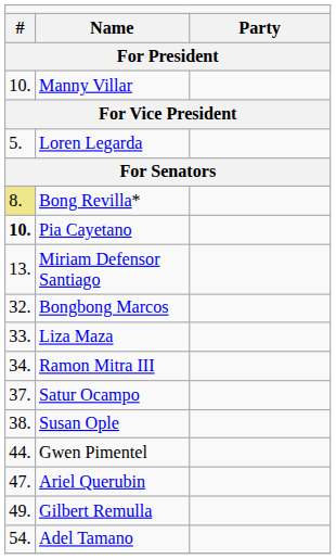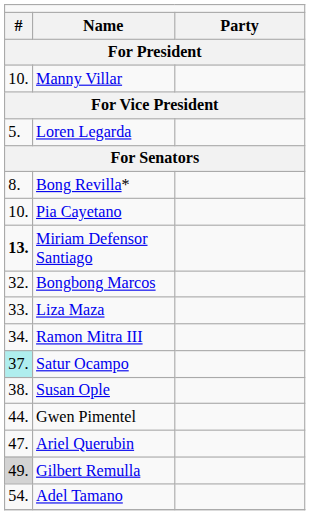Bong Revilla* | column 1: khaki background -> no background
Pia Cayetano | column 1: bold -> normal
Miriam Defensor Santiago | column 1: normal -> bold
Satur Ocampo | column 1: no background -> paleturquoise background
Gilbert Remulla | column 1: no background -> lightgrey background
